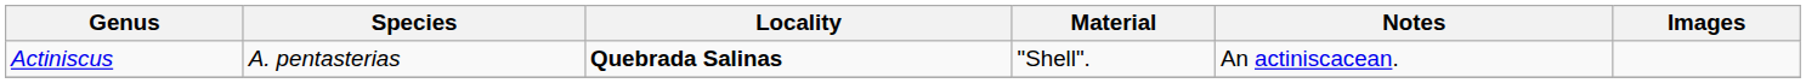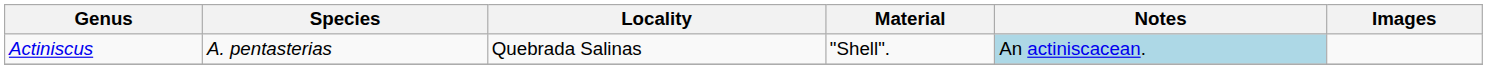Actiniscus | Locality: bold -> normal
Actiniscus | Notes: no background -> lightblue background
